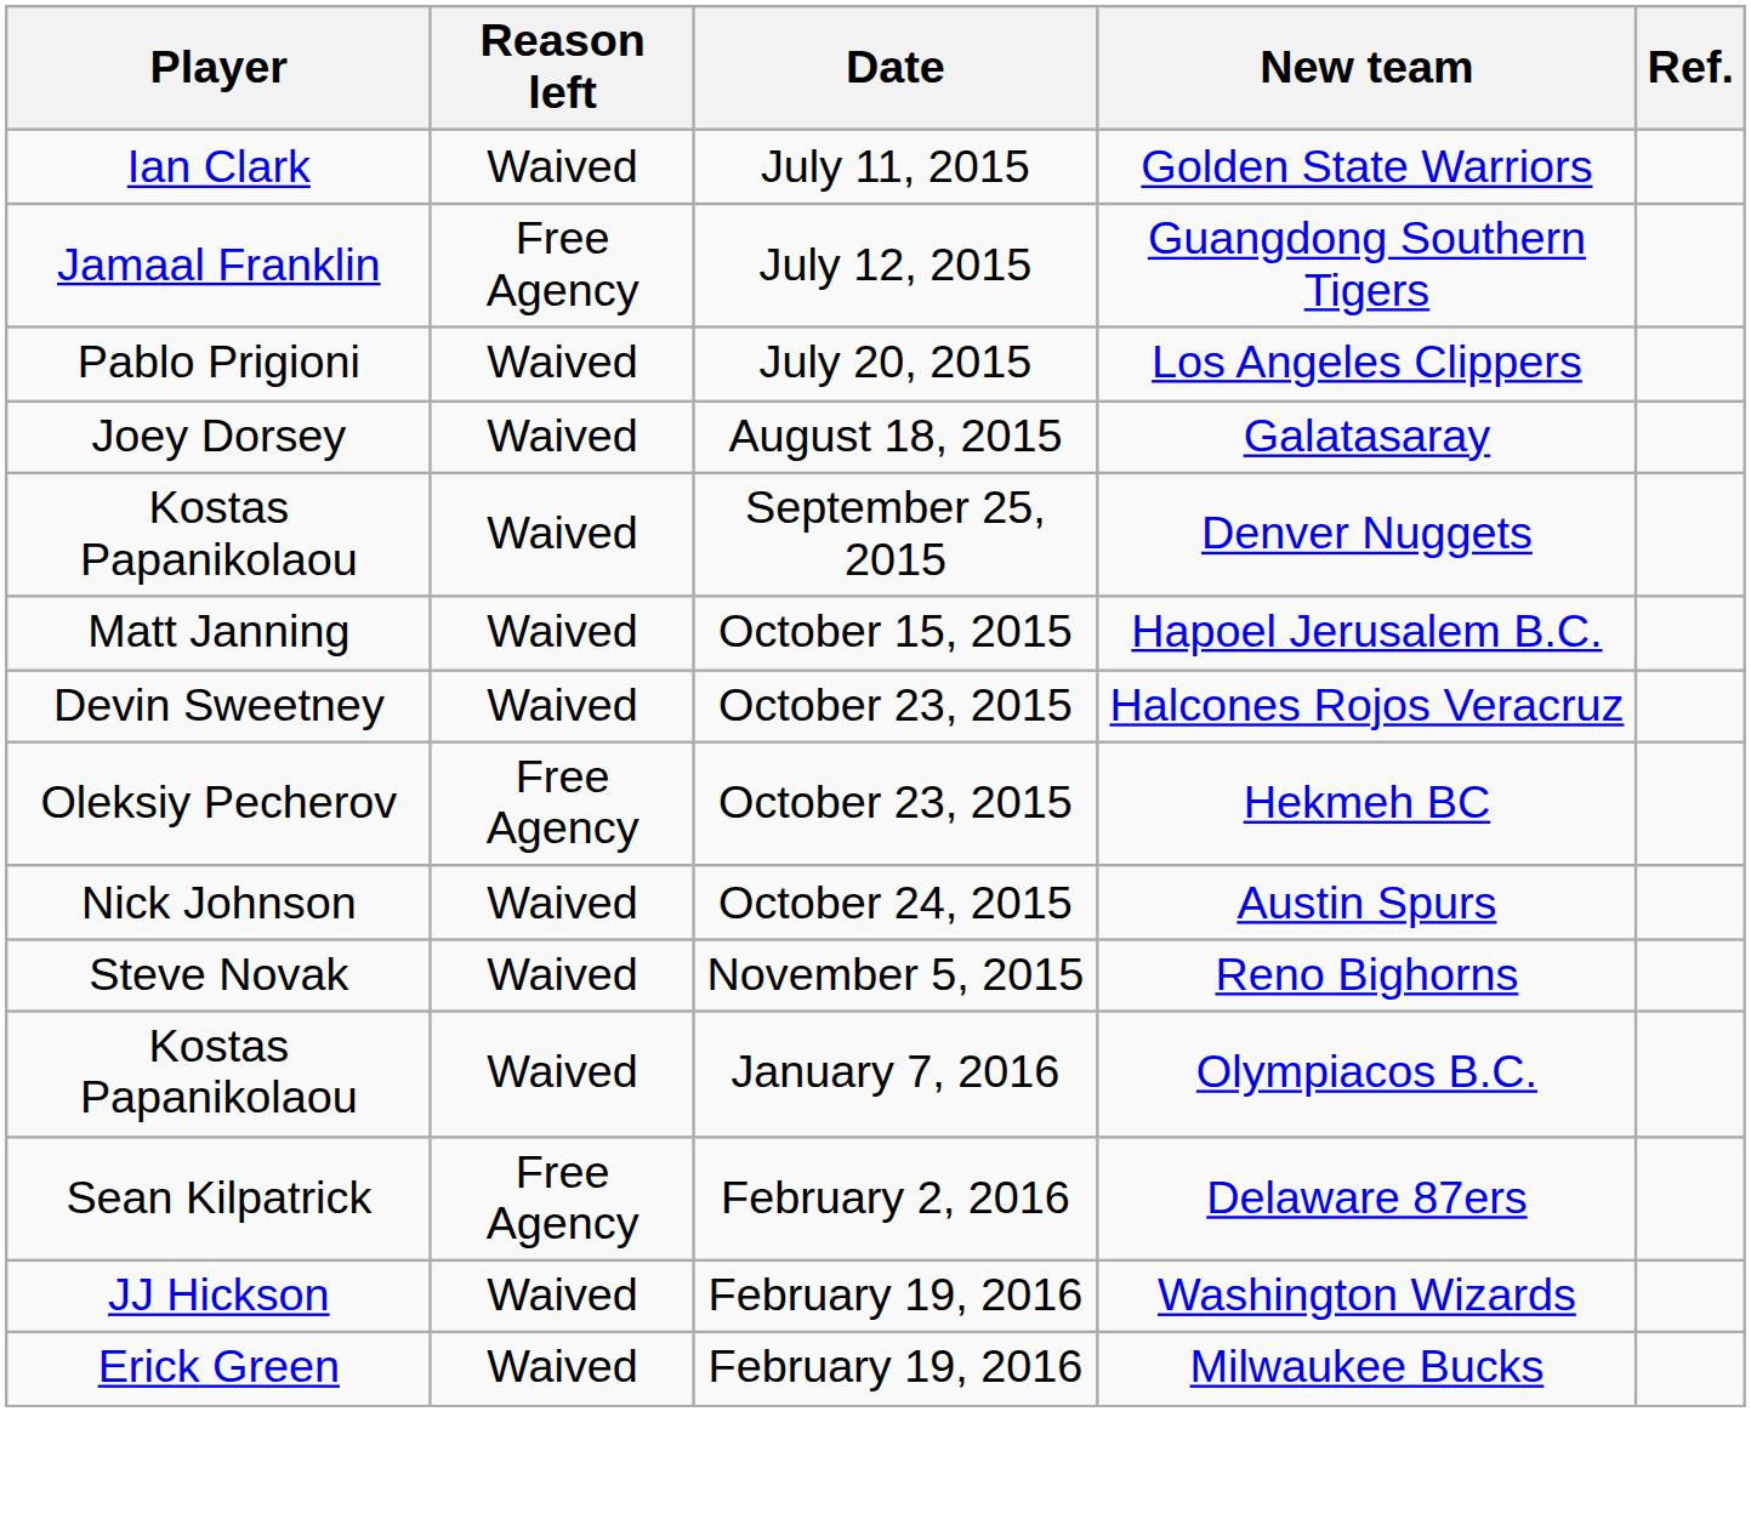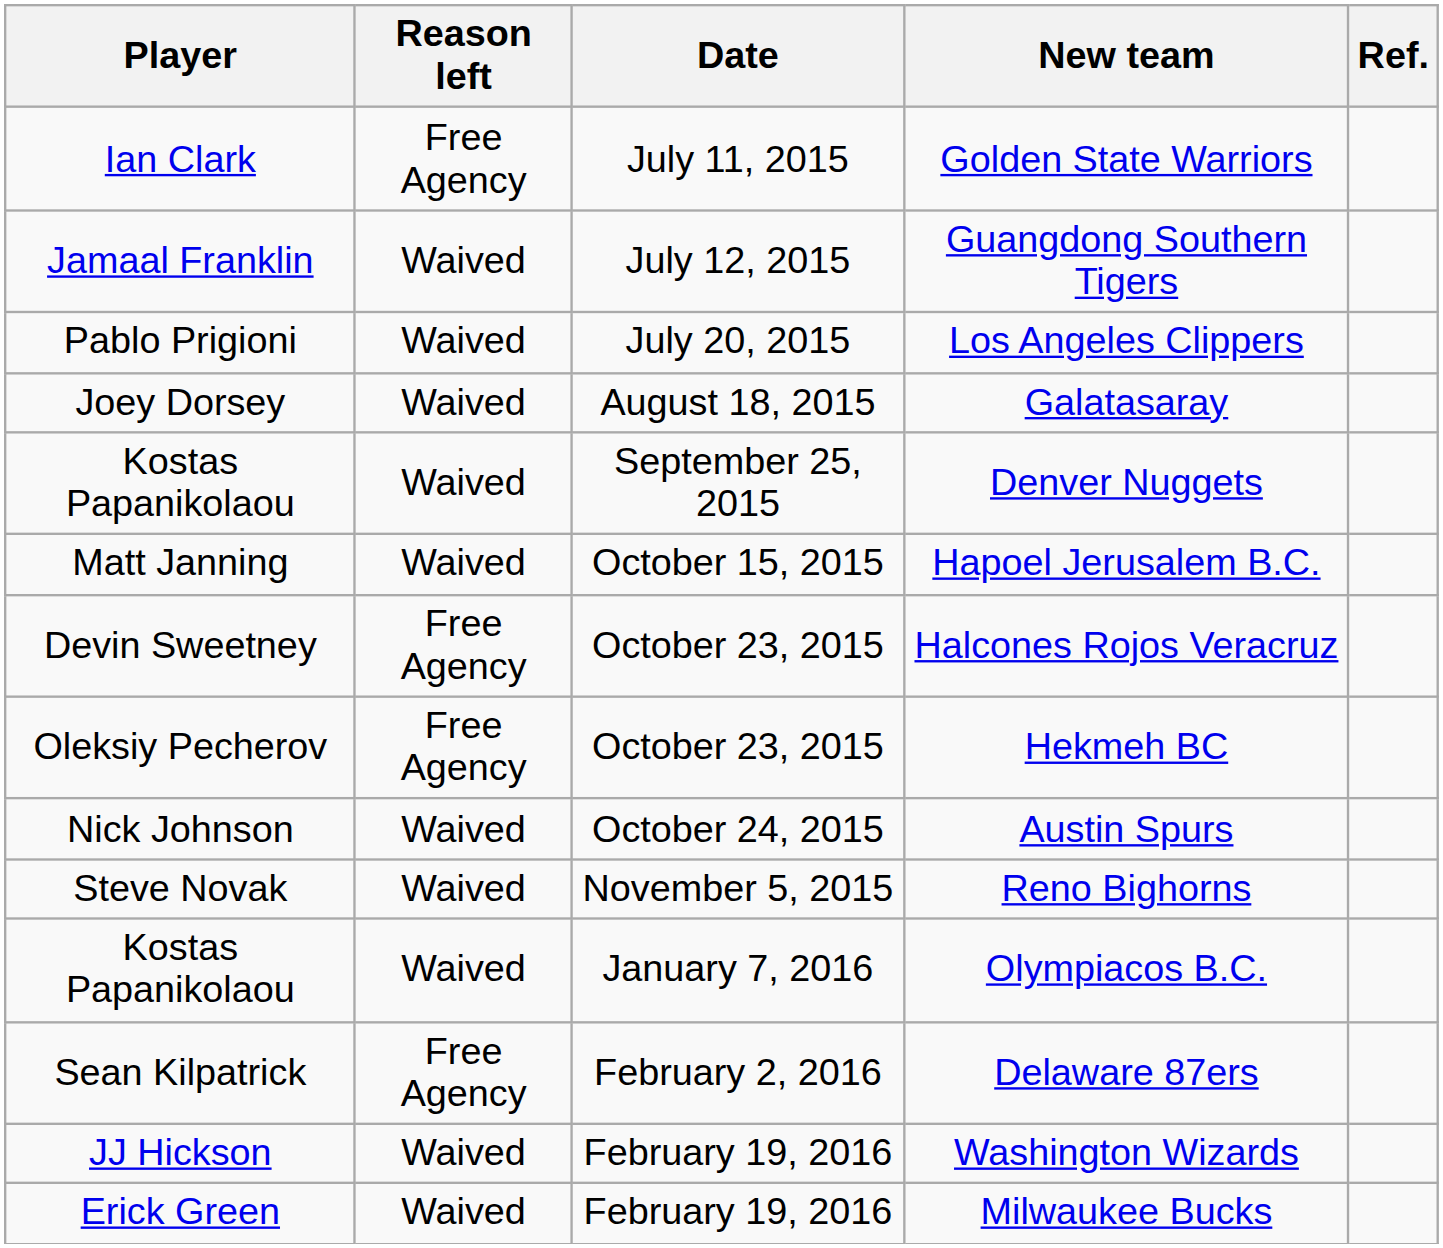Golden State Warriors | Reason left: Waived -> Free Agency
Guangdong Southern Tigers | Reason left: Free Agency -> Waived
Halcones Rojos Veracruz | Reason left: Waived -> Free Agency
